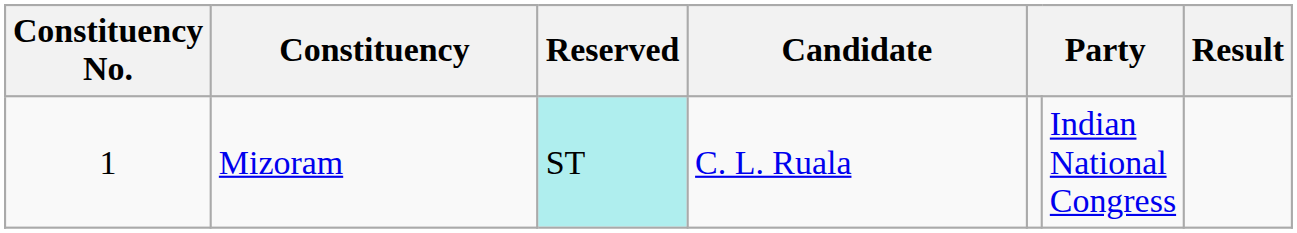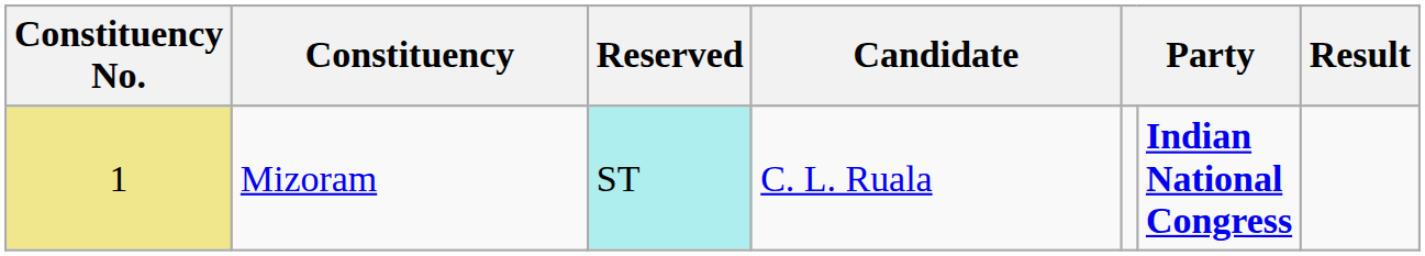Mizoram | Constituency No.: no background -> khaki background
Mizoram | column 6: normal -> bold
